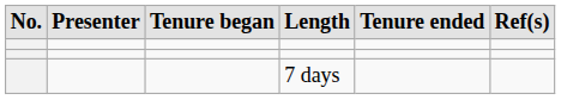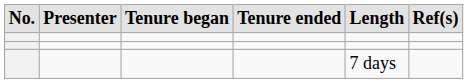columns swapped: Tenure ended <-> Length
